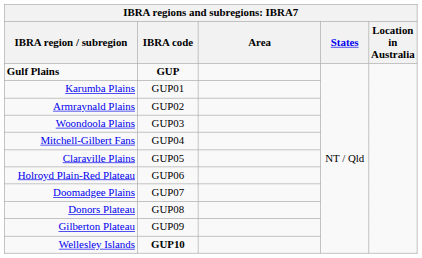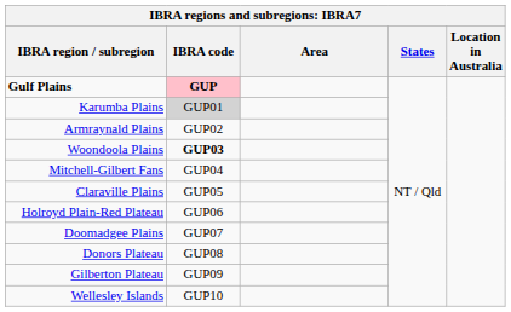Gulf Plains | IBRA code: no background -> pink background
Karumba Plains | IBRA code: no background -> lightgrey background
Woondoola Plains | IBRA code: normal -> bold
Wellesley Islands | IBRA code: bold -> normal
